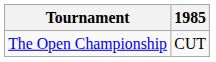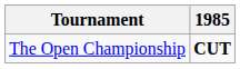The Open Championship | 1985: normal -> bold
